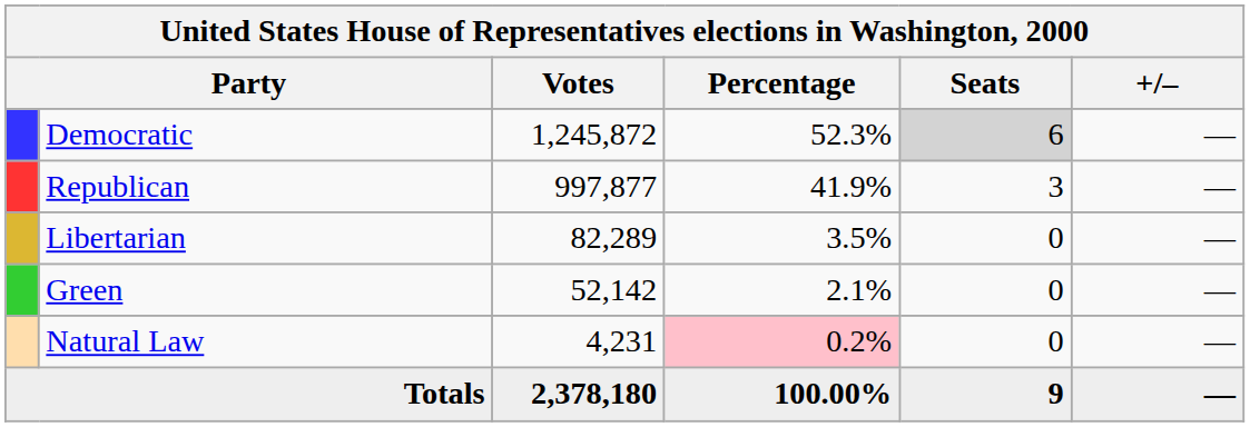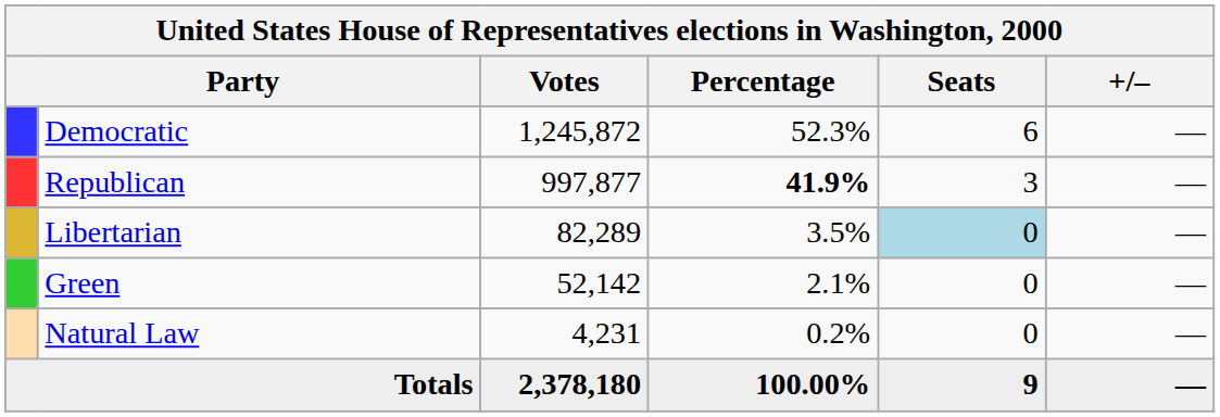Democratic | Seats: lightgrey background -> no background
Republican | Percentage: normal -> bold
Libertarian | Seats: no background -> lightblue background
Natural Law | Percentage: pink background -> no background
